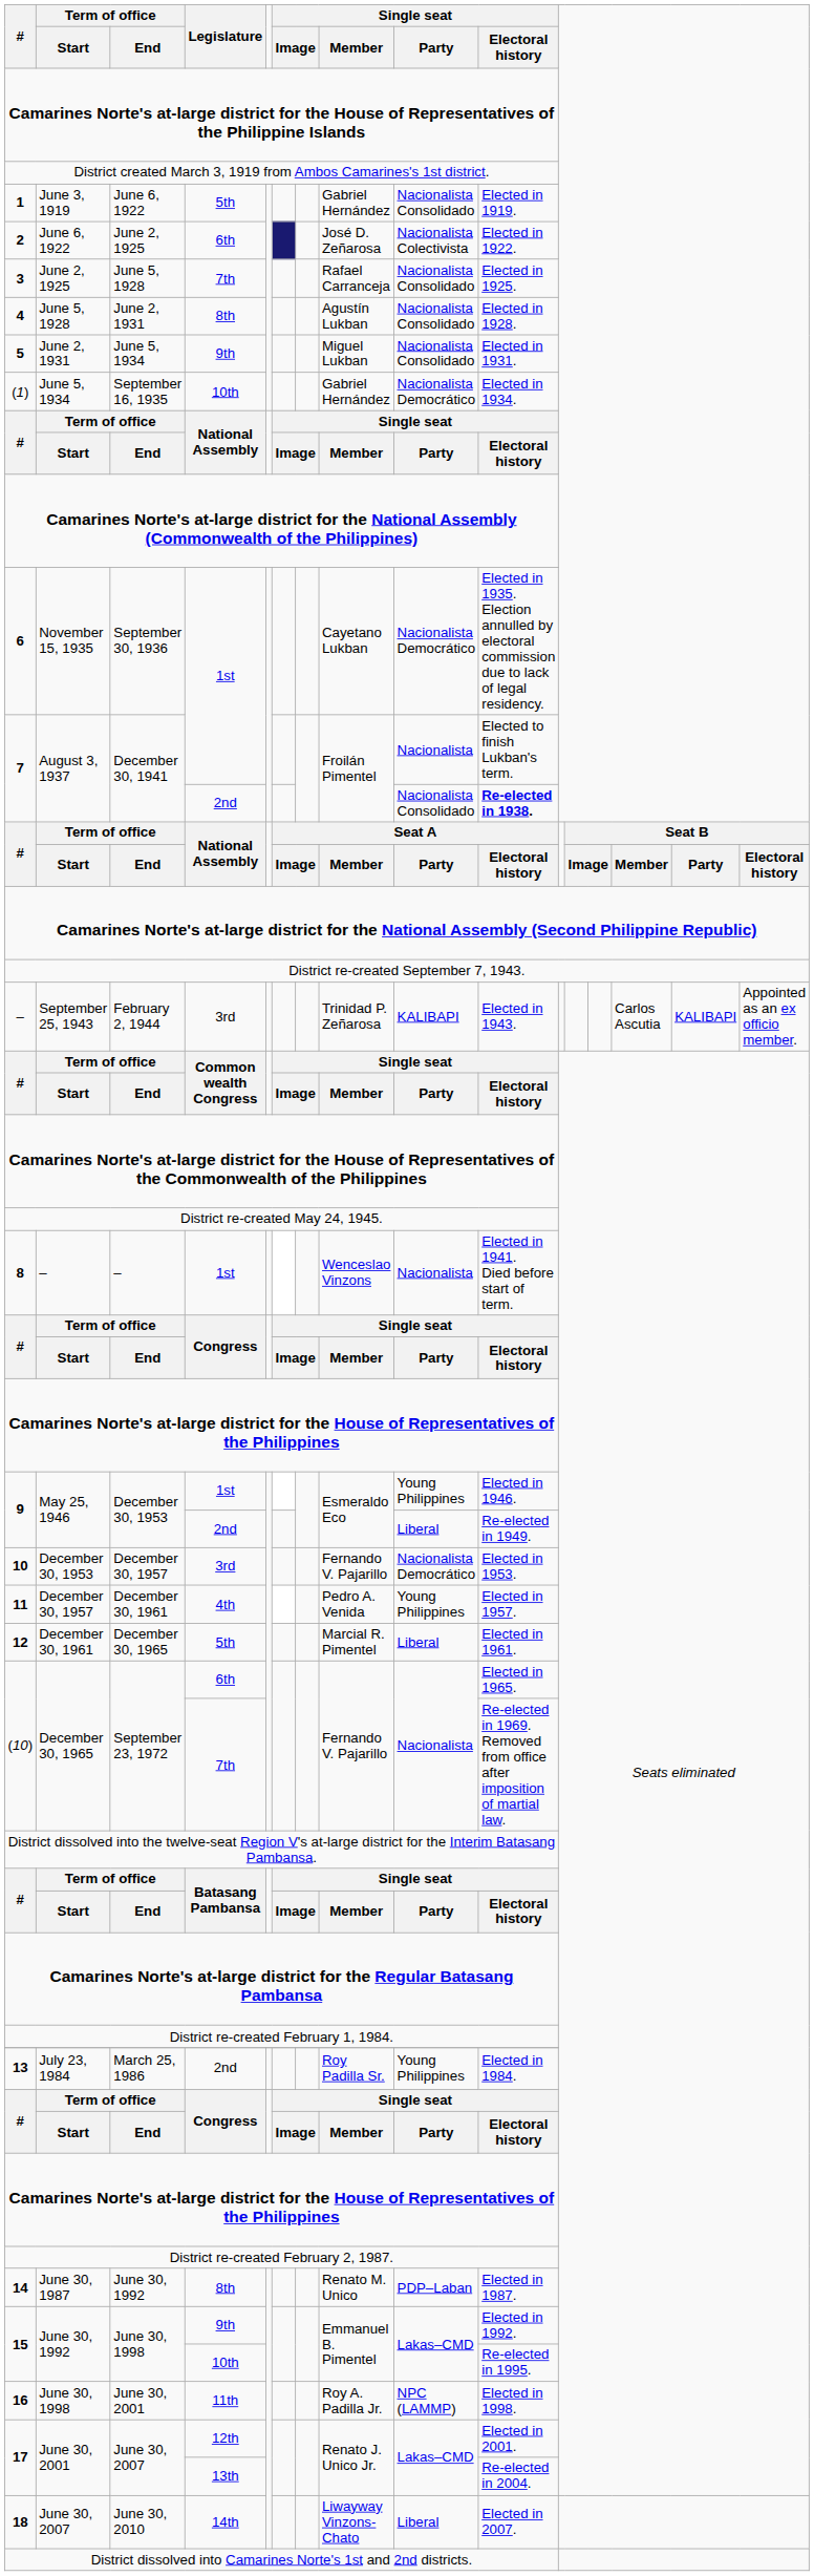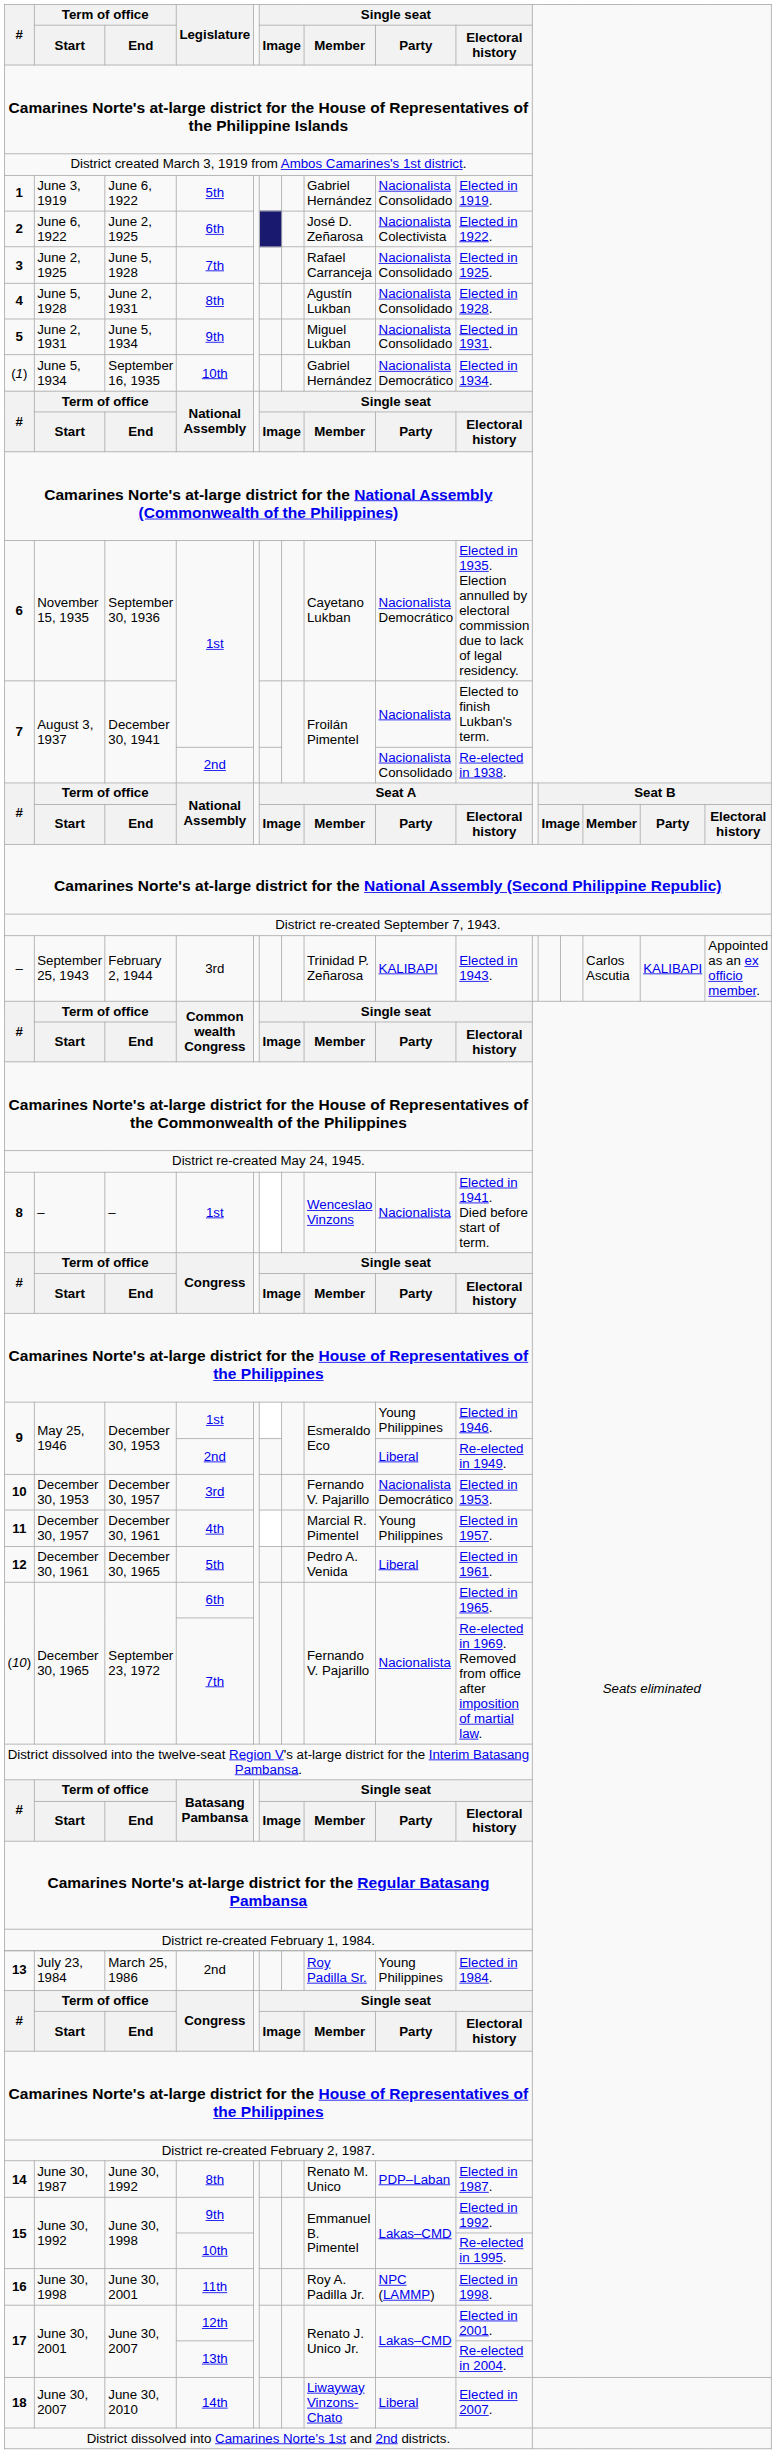7 / 2nd | Single seat / Electoral history: bold -> normal
11 | Single seat / Member: Pedro A. Venida -> Marcial R. Pimentel
12 | Single seat / Member: Marcial R. Pimentel -> Pedro A. Venida
